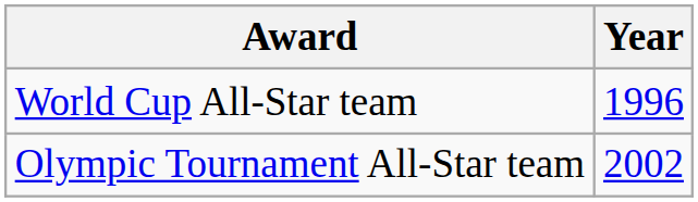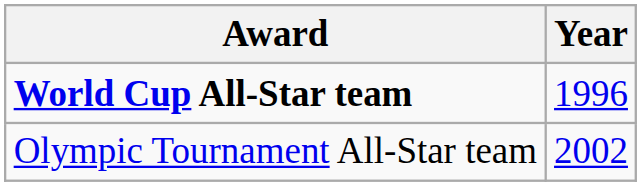row 2 | Award: normal -> bold
